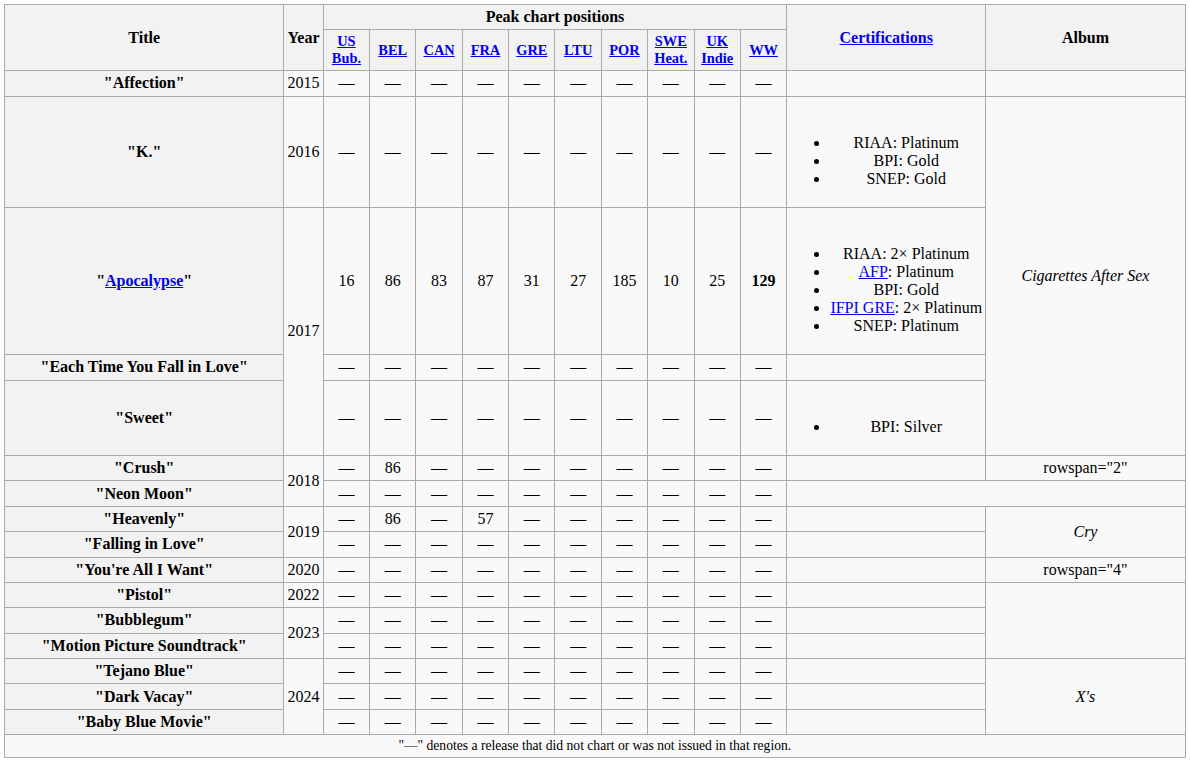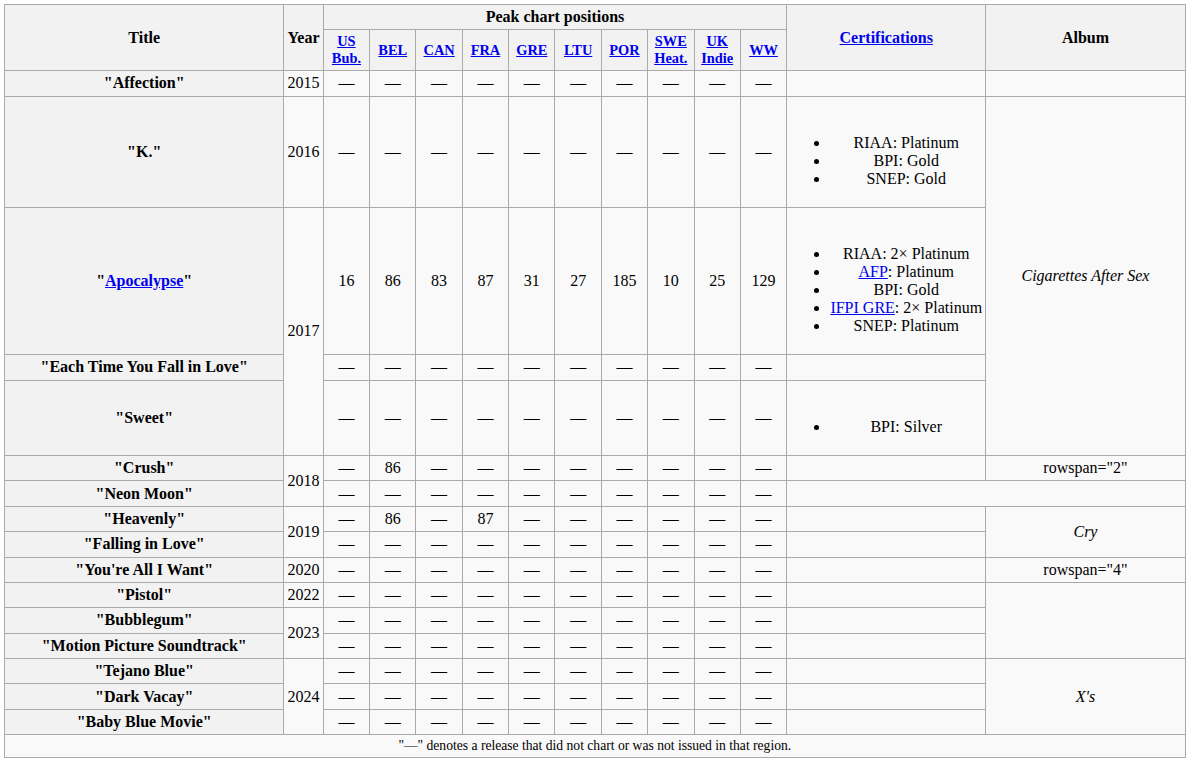"Apocalypse" | Peak chart positions / WW: bold -> normal
"Heavenly" | Peak chart positions / FRA: 57 -> 87
